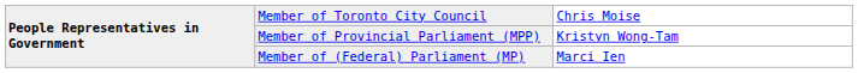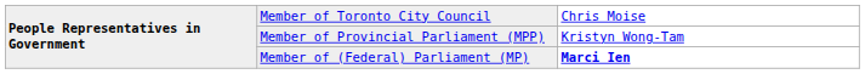Member of (Federal) Parliament (MP) | column 3: normal -> bold
